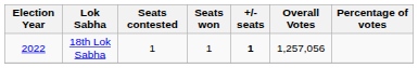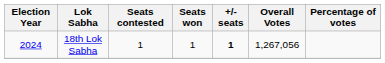18th Lok Sabha | Election Year: 2022 -> 2024
18th Lok Sabha | Overall Votes: 1,257,056 -> 1,267,056
